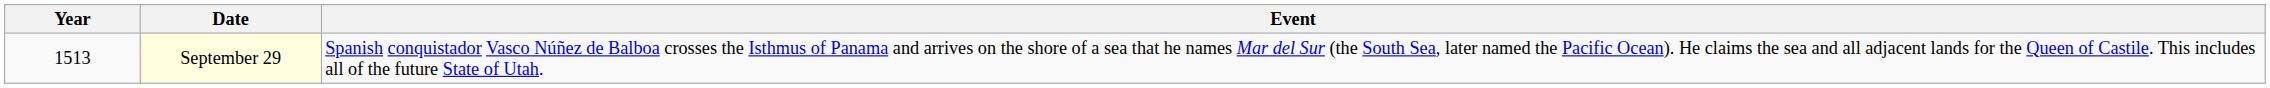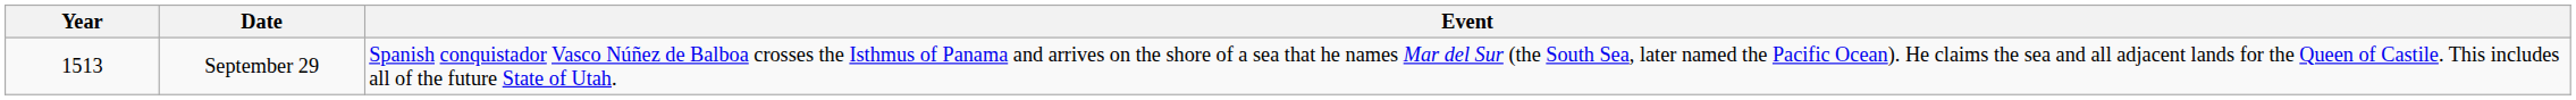row 2 | Date: lightyellow background -> no background
